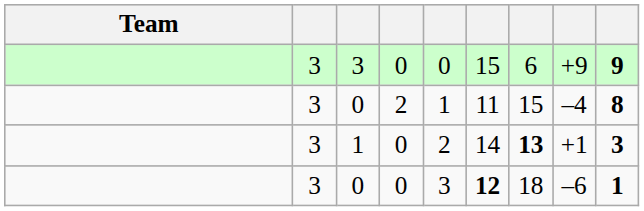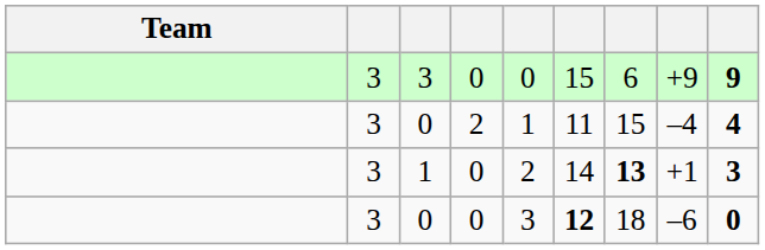row 3 | column 9: 8 -> 4
row 5 | column 9: 1 -> 0
